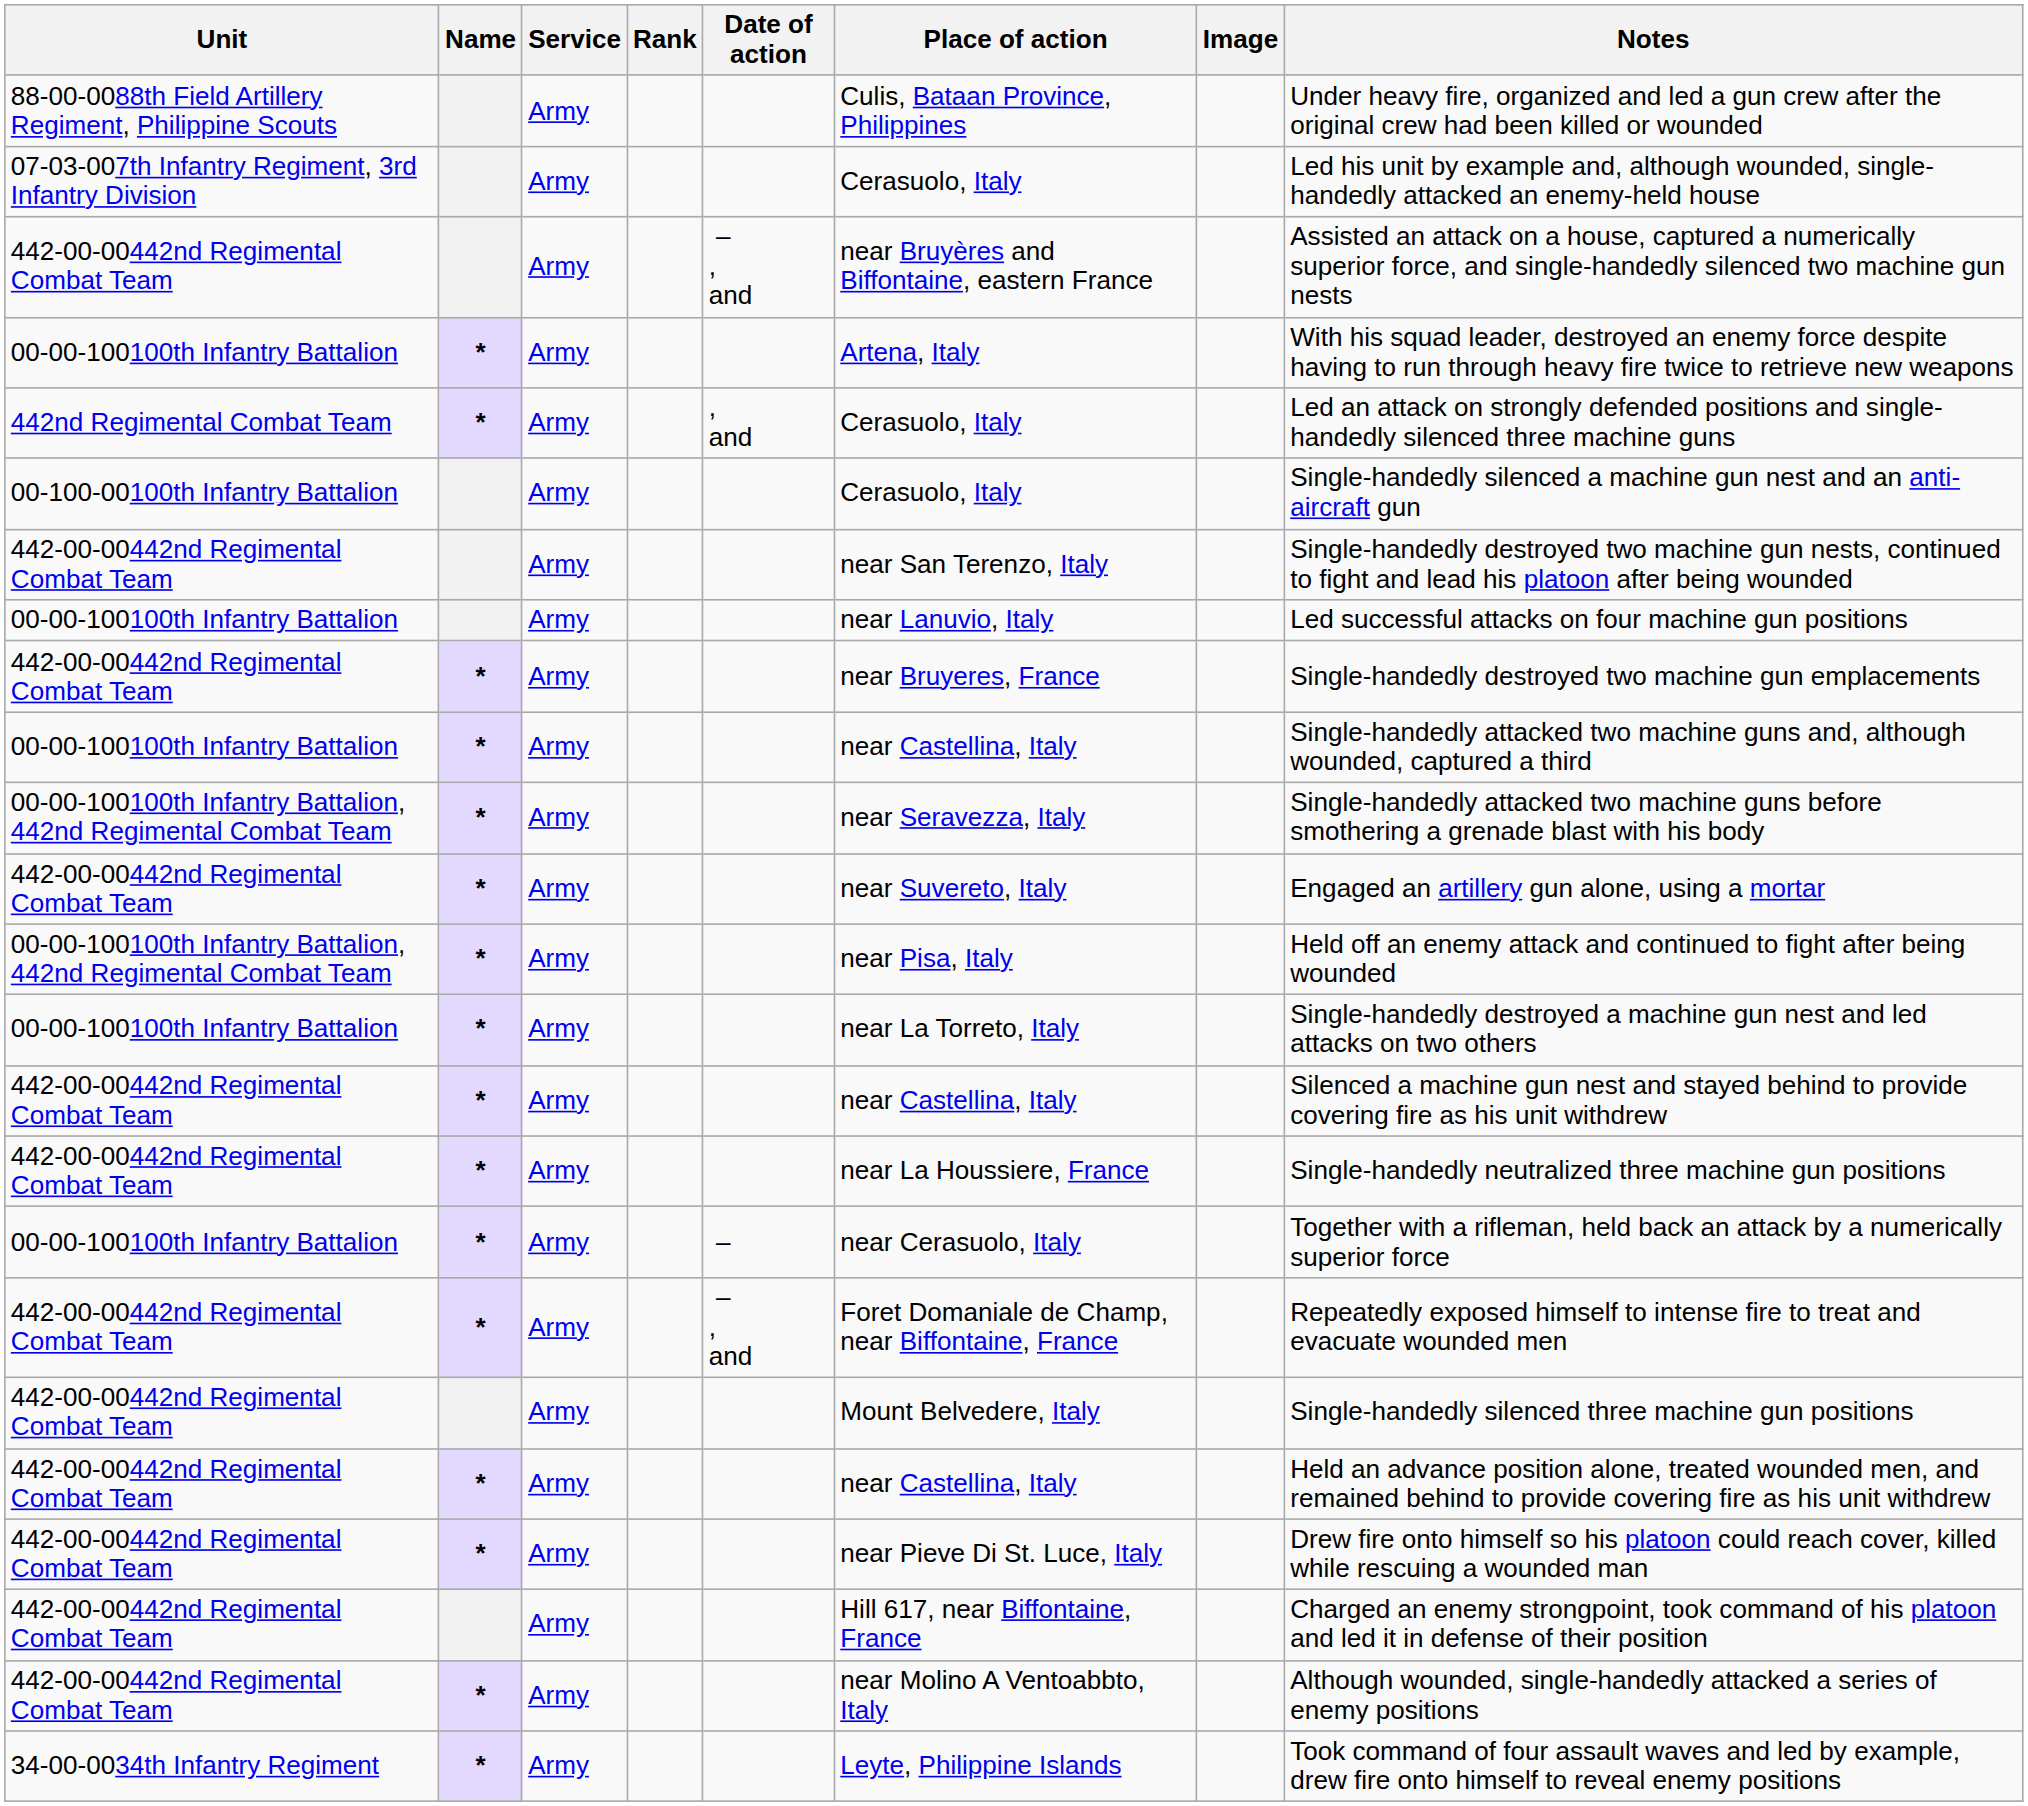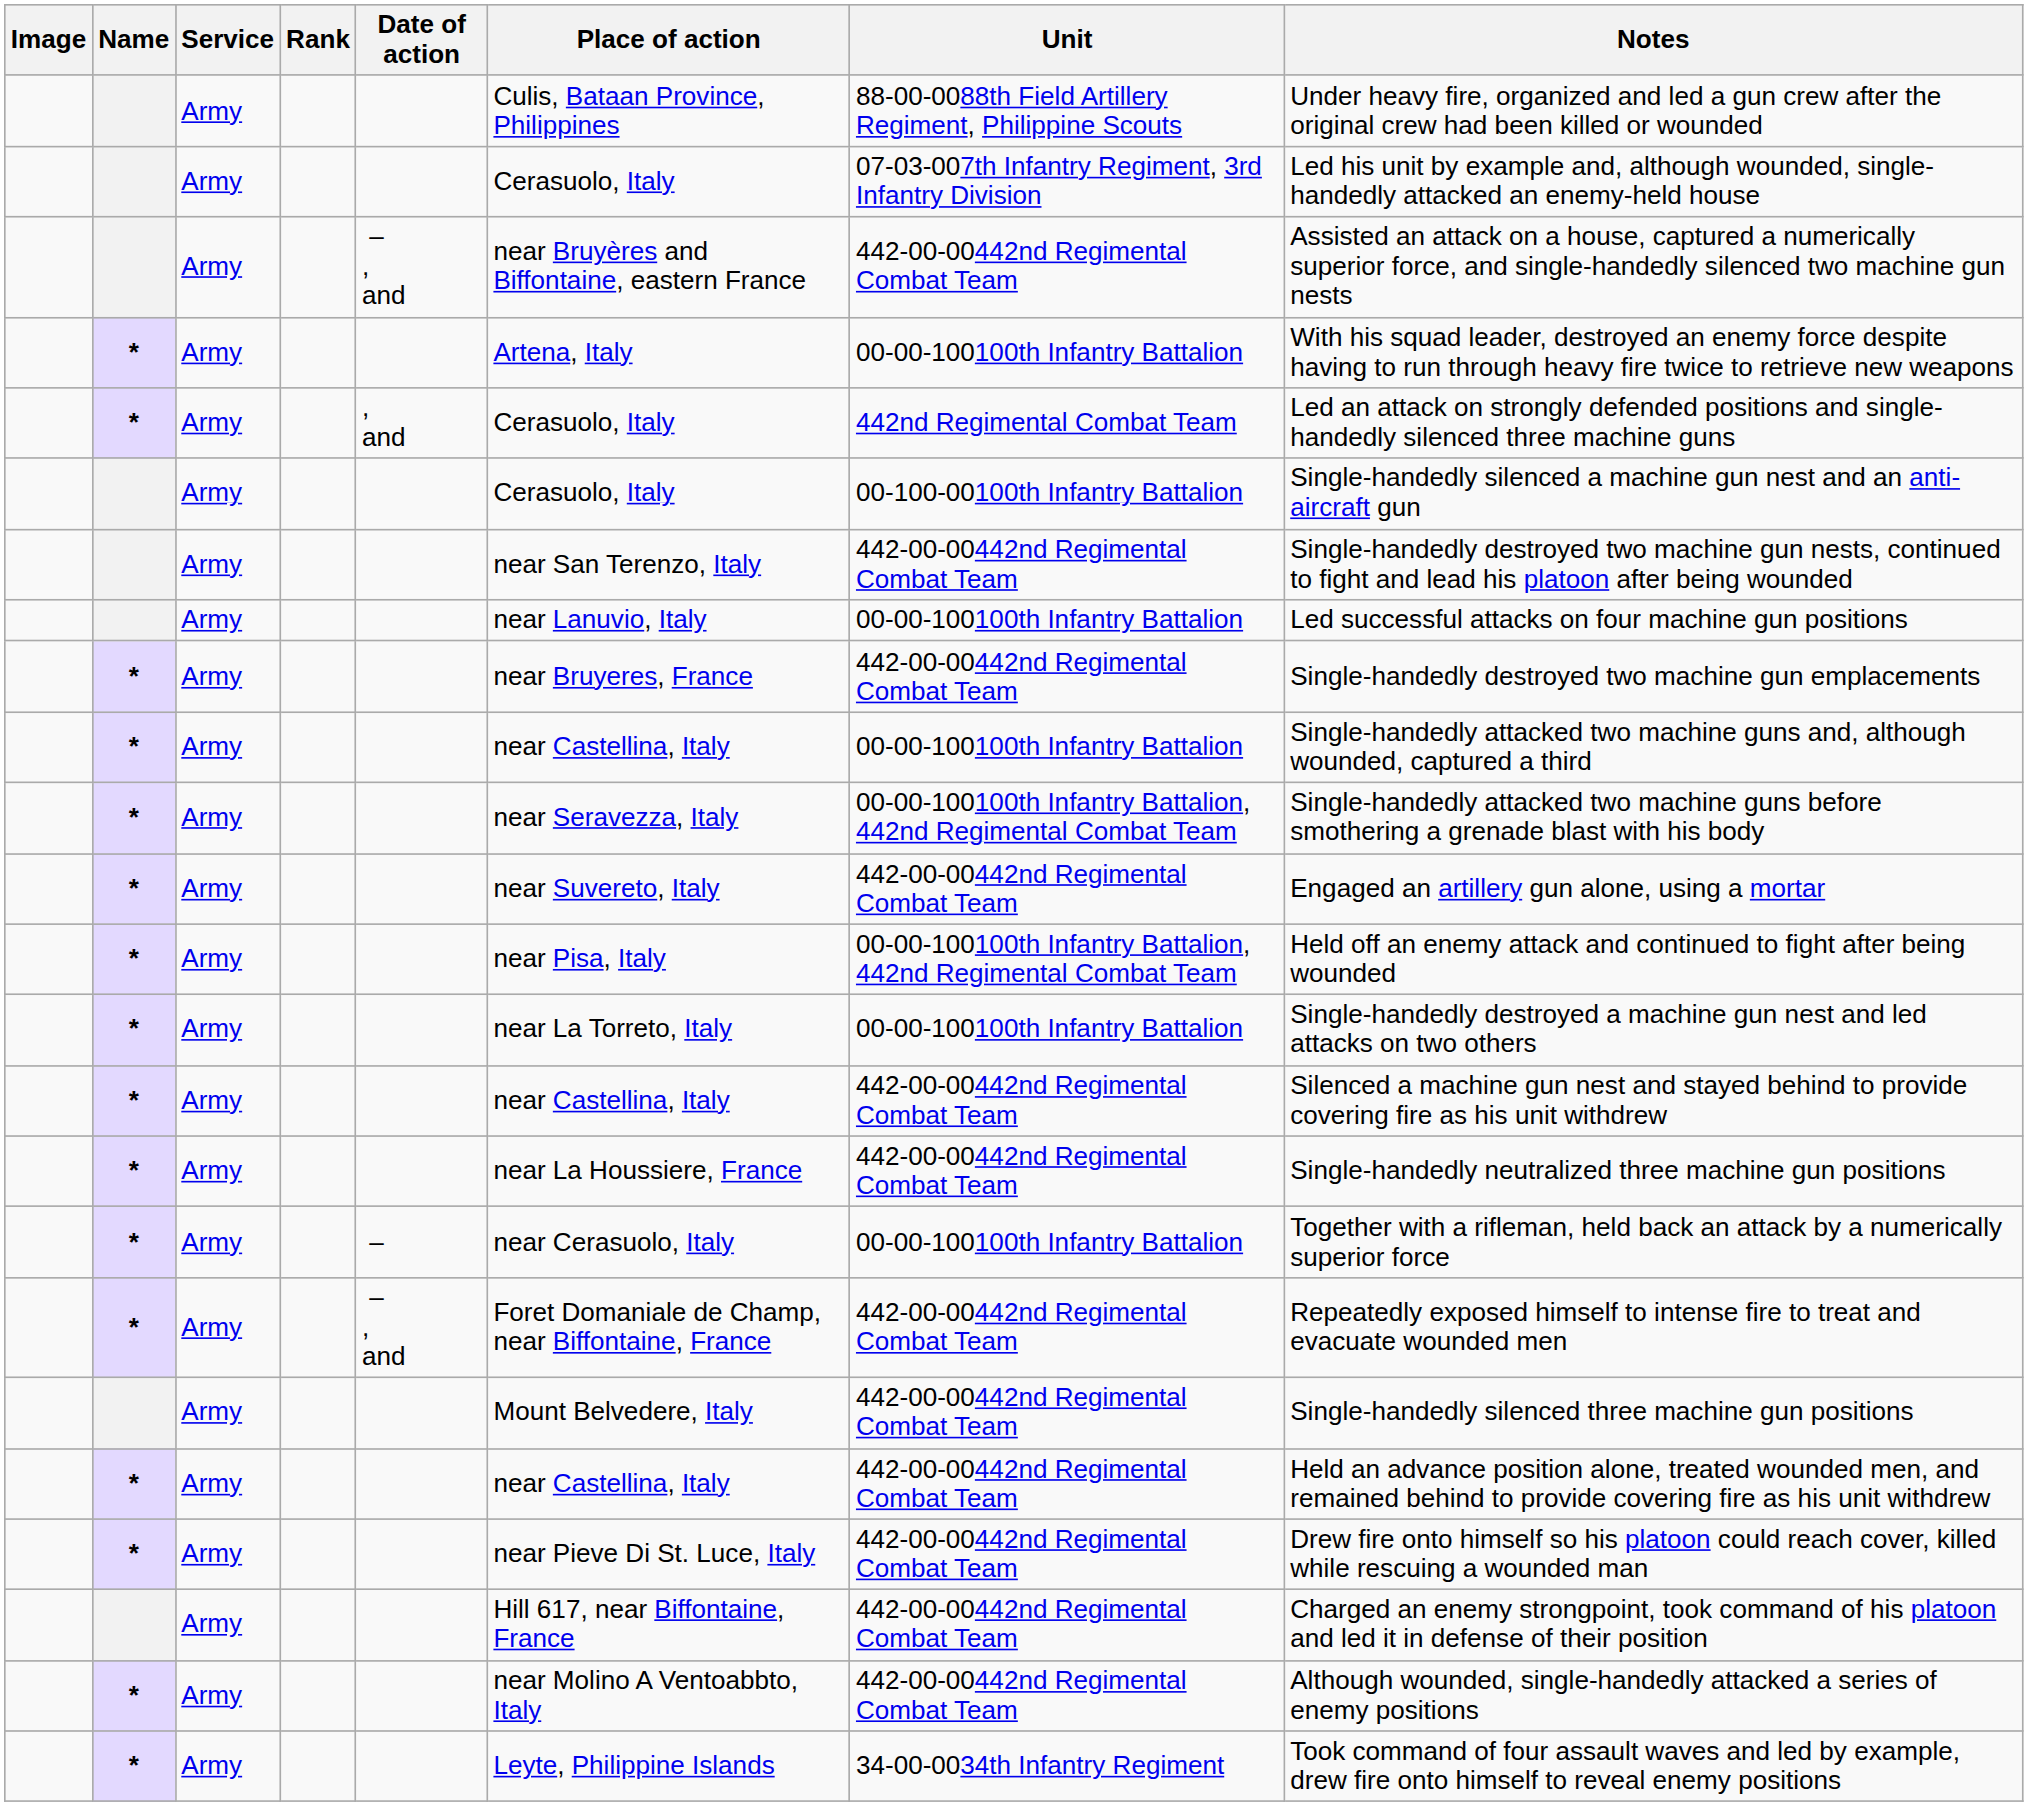columns swapped: Image <-> Unit
